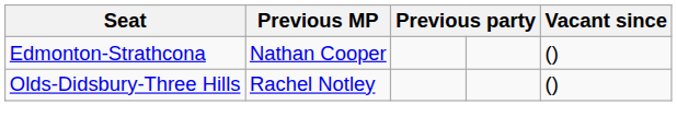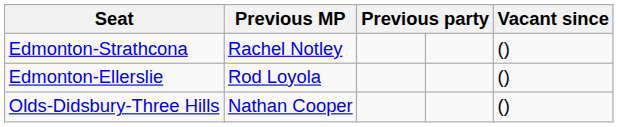Edmonton-Strathcona | Previous MP: Nathan Cooper -> Rachel Notley
+ row: Edmonton-Ellerslie | Rod Loyola | ()
Olds-Didsbury-Three Hills | Previous MP: Rachel Notley -> Nathan Cooper
